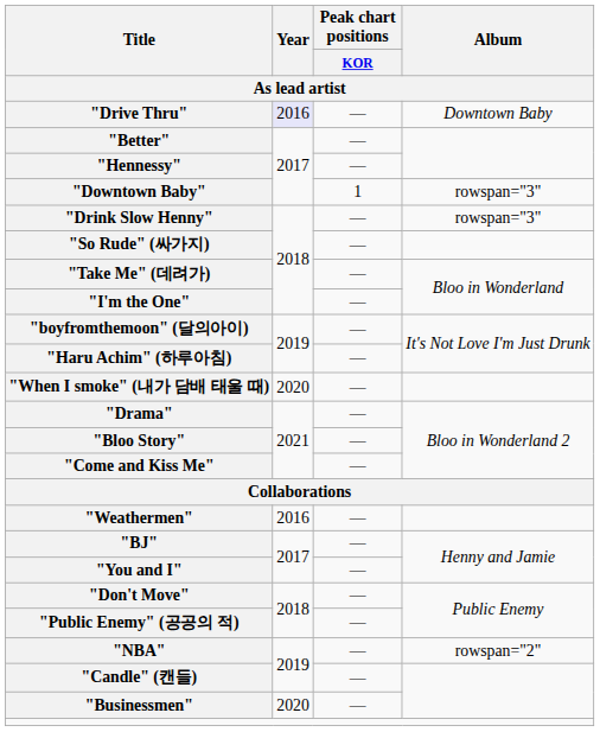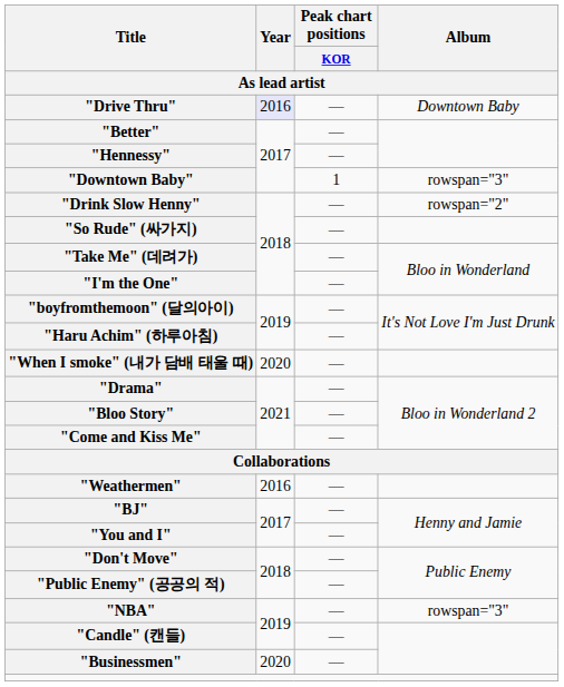"Drink Slow Henny" | Album: rowspan="3" -> rowspan="2"
"NBA" | Album: rowspan="2" -> rowspan="3"
